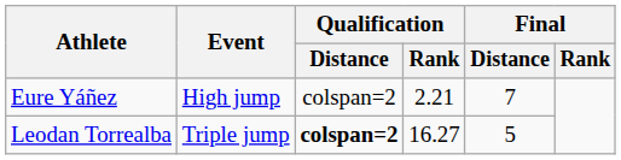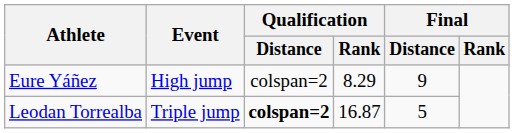Eure Yáñez | Qualification / Rank: 2.21 -> 8.29
Eure Yáñez | Final / Distance: 7 -> 9
Leodan Torrealba | Qualification / Rank: 16.27 -> 16.87
